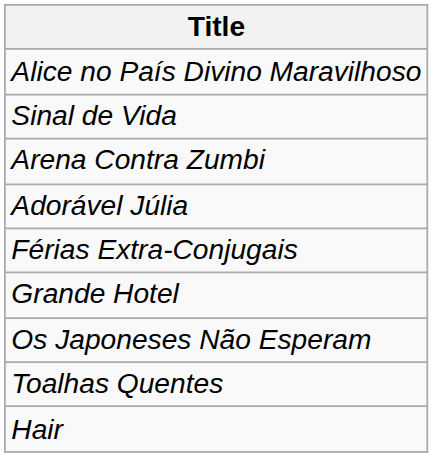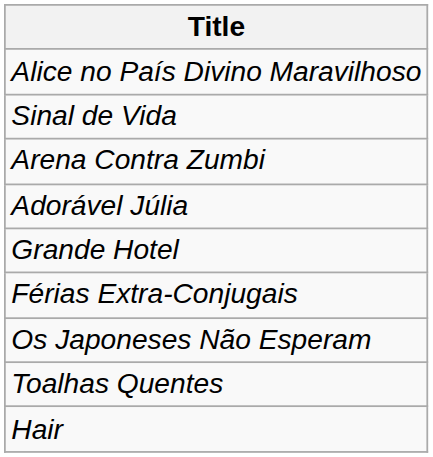row 6 | column 1: Férias Extra-Conjugais -> Grande Hotel
row 7 | column 1: Grande Hotel -> Férias Extra-Conjugais
